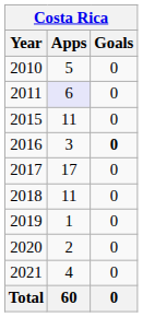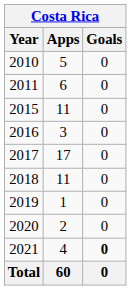2011 | Apps: lavender background -> no background
2016 | Goals: bold -> normal
2021 | Goals: normal -> bold
